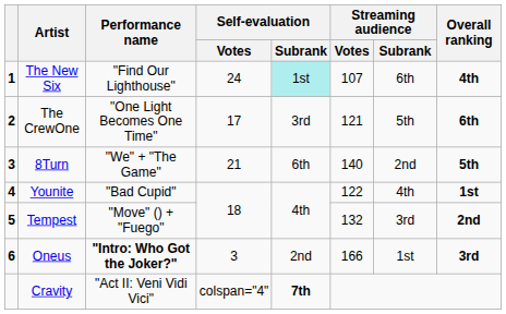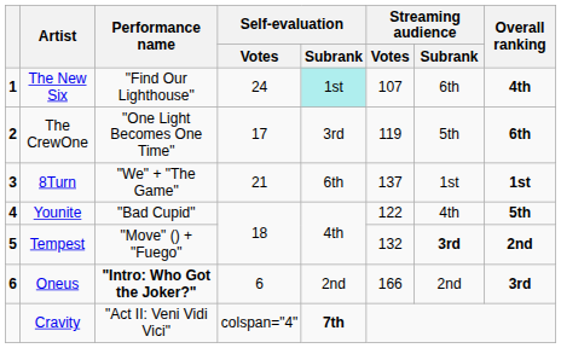The CrewOne | Streaming audience / Votes: 121 -> 119
8Turn | Streaming audience / Votes: 140 -> 137
8Turn | Streaming audience / Subrank: 2nd -> 1st
8Turn | Overall ranking: 5th -> 1st
Younite | Overall ranking: 1st -> 5th
Tempest | Streaming audience / Subrank: normal -> bold
Oneus | Self-evaluation / Votes: 3 -> 6
Oneus | Streaming audience / Subrank: 1st -> 2nd
